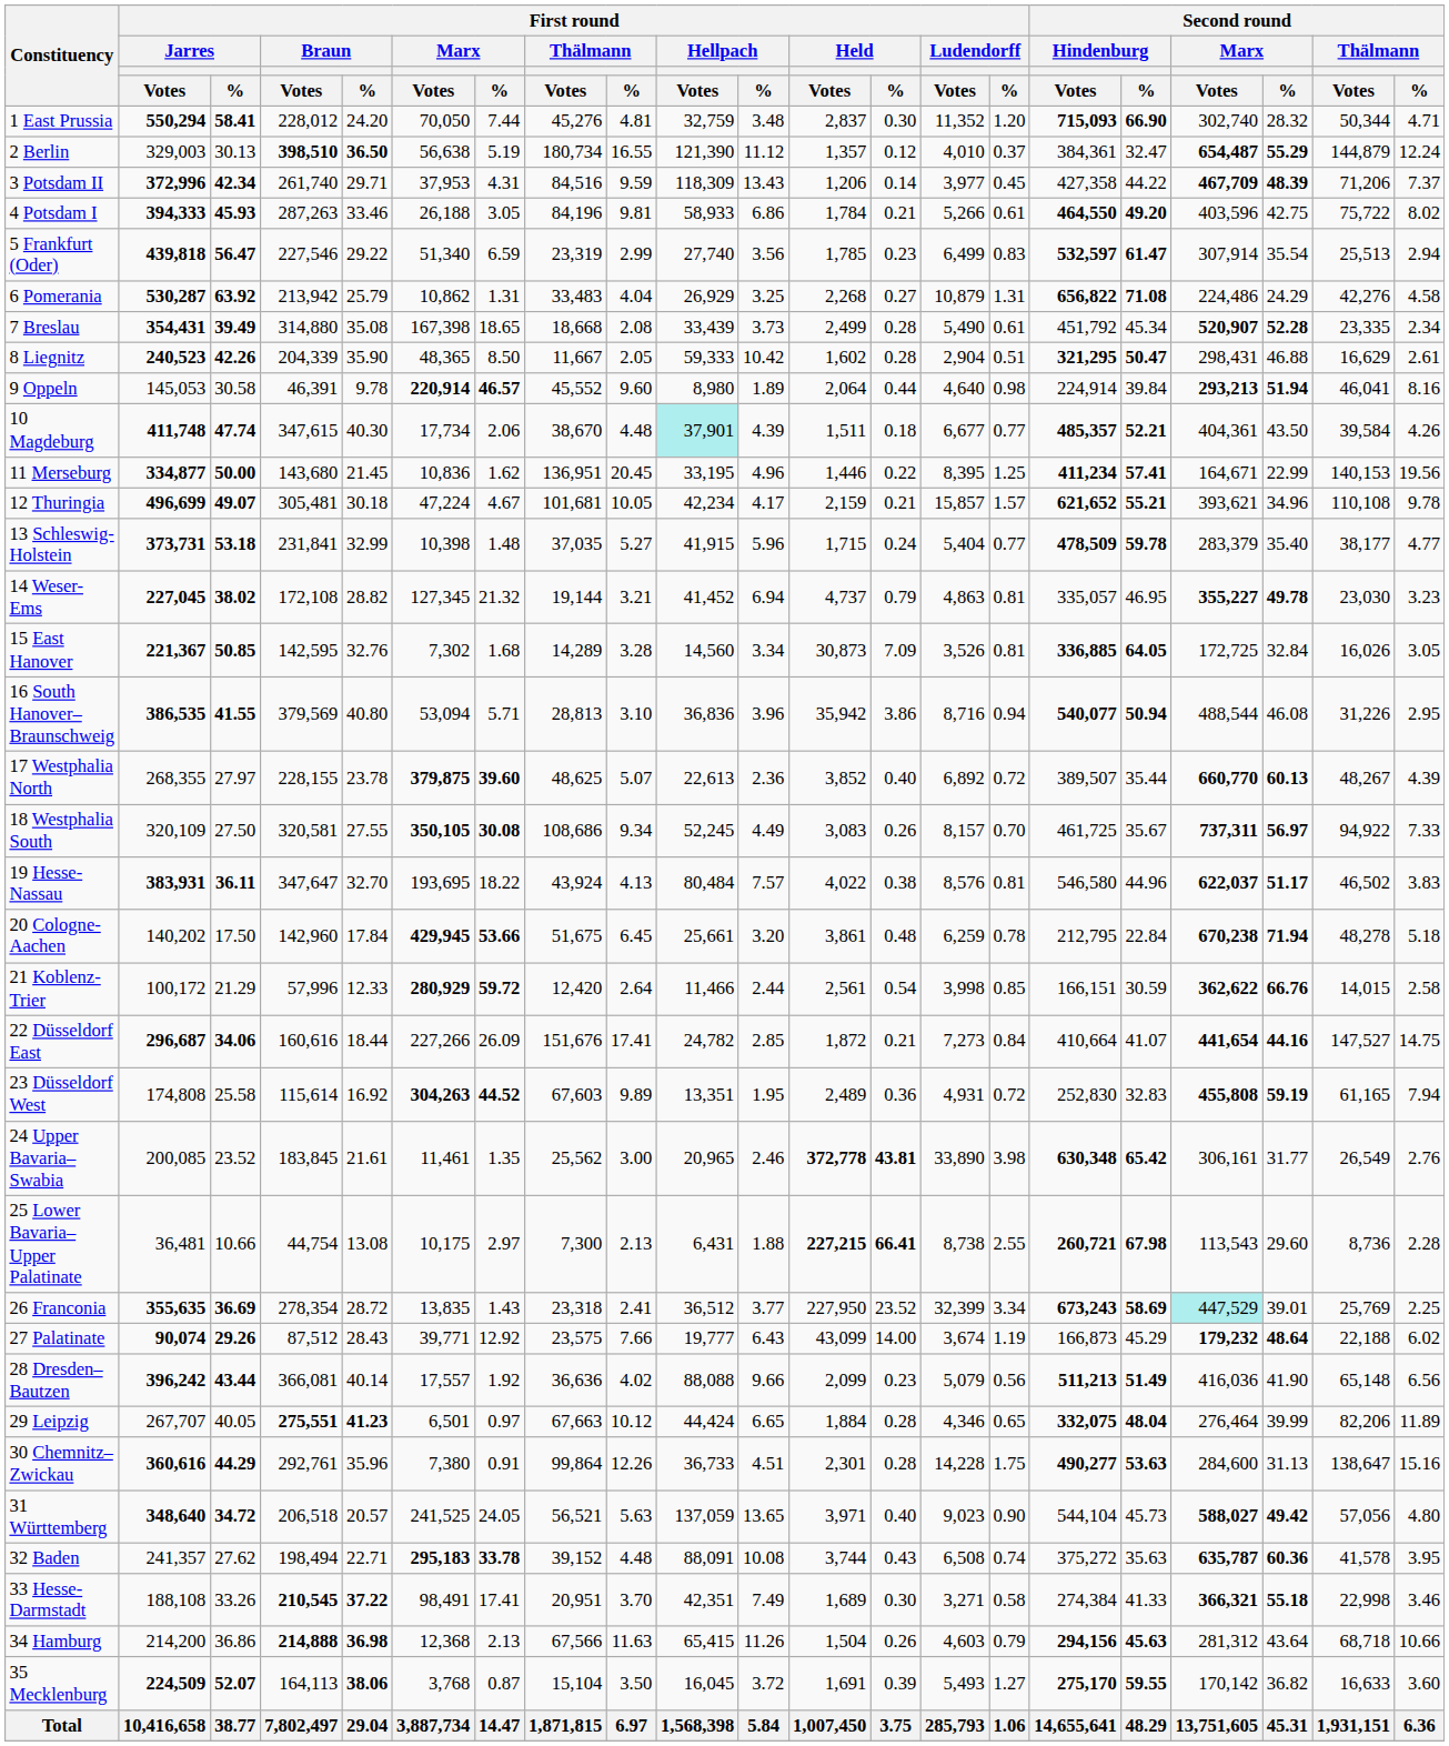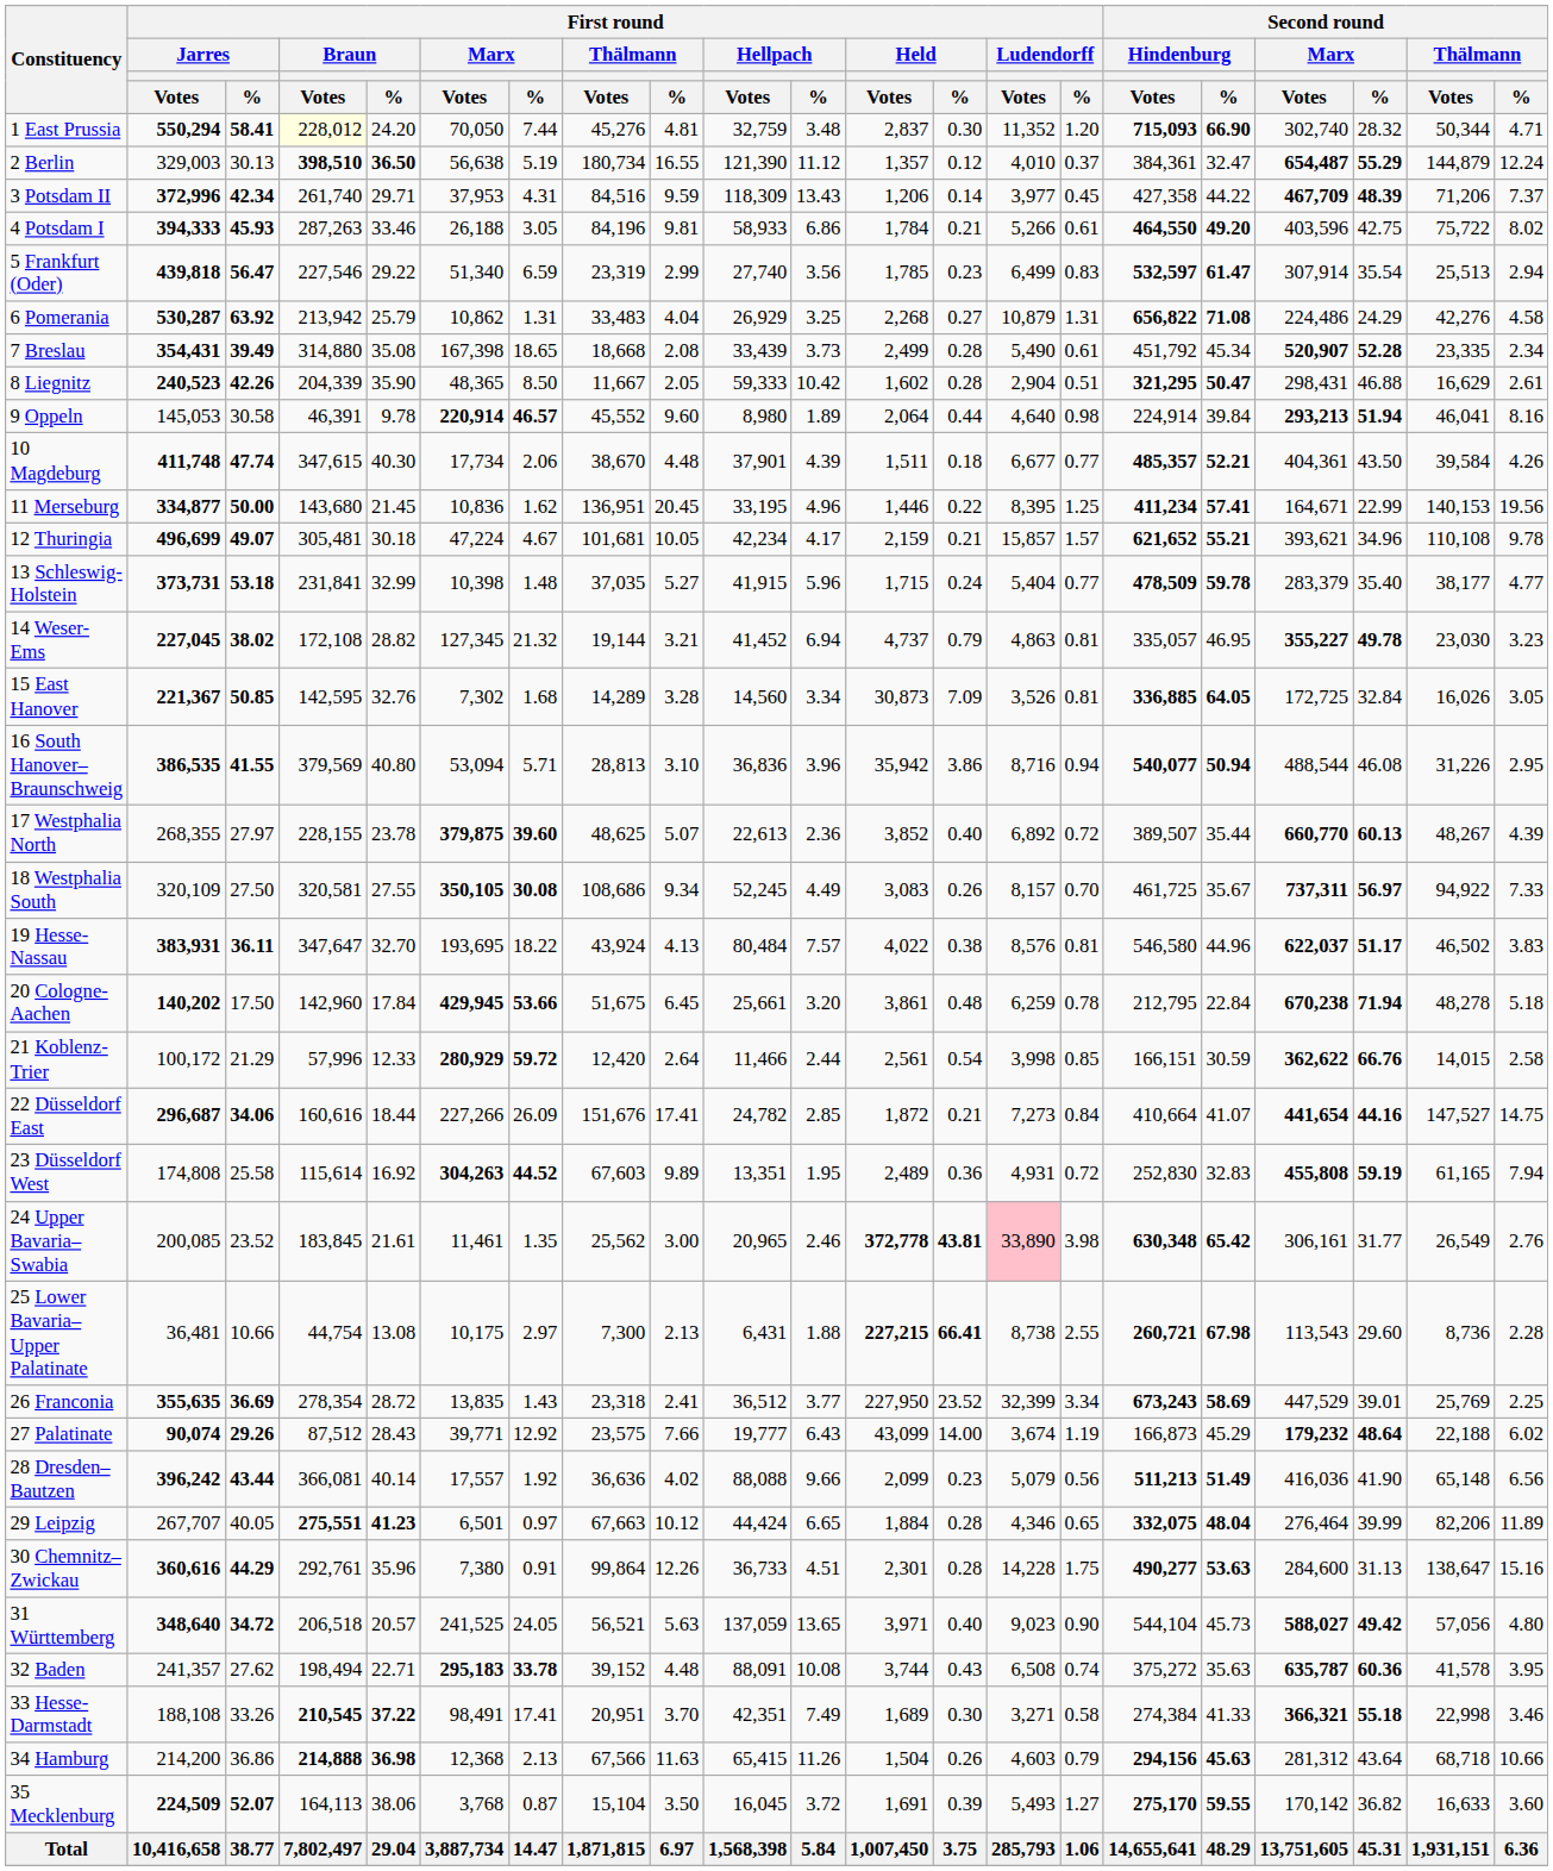1 East Prussia | First round / Braun / Votes: no background -> lightyellow background
10 Magdeburg | First round / Hellpach / Votes: paleturquoise background -> no background
20 Cologne-Aachen | First round / Jarres / Votes: normal -> bold
24 Upper Bavaria–Swabia | First round / Ludendorff / Votes: no background -> pink background
26 Franconia | Second round / Marx / Votes: paleturquoise background -> no background
35 Mecklenburg | First round / Braun / %: bold -> normal
